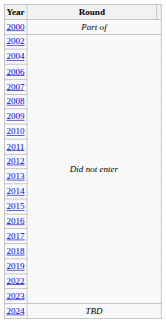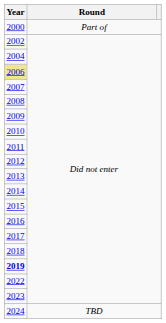2006 | Year: no background -> khaki background
2019 | Year: normal -> bold
